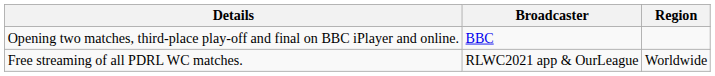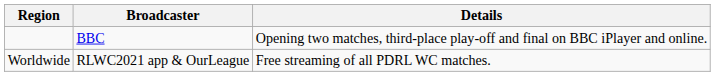columns swapped: Region <-> Details
